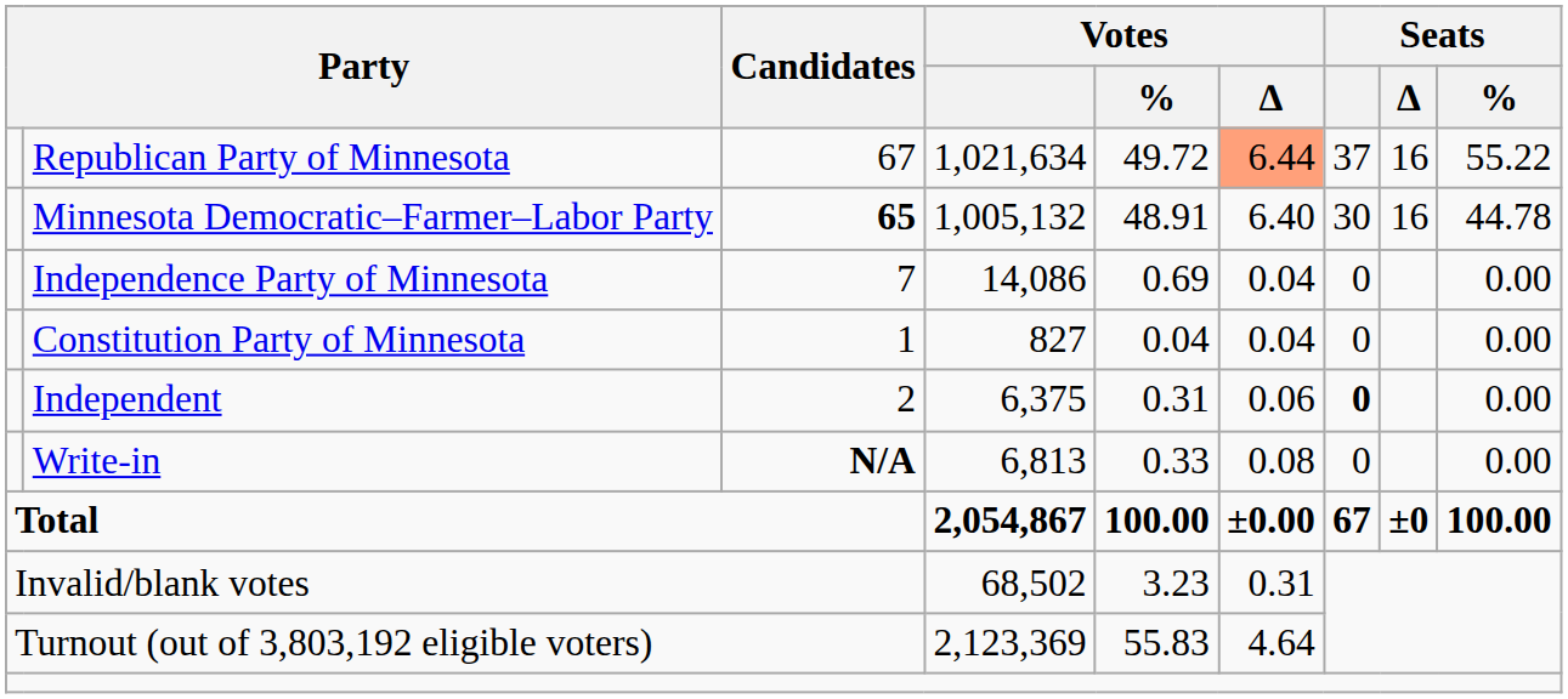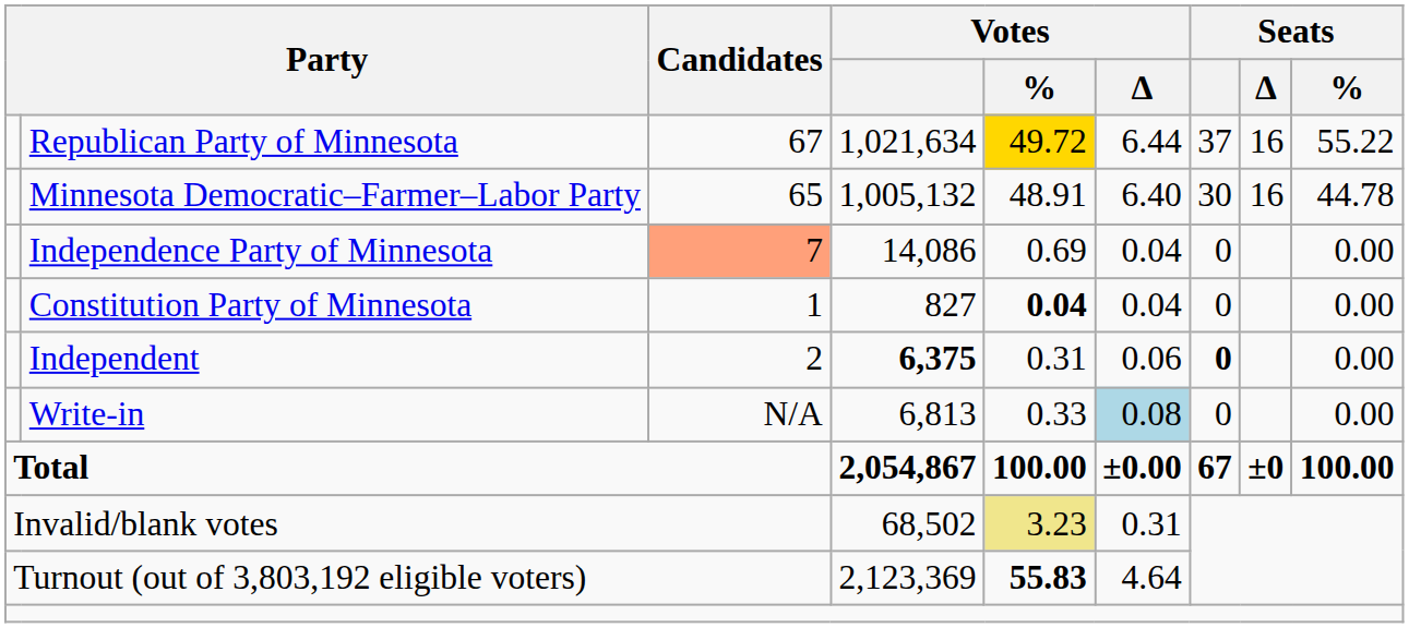Republican Party of Minnesota | Votes / %: no background -> gold background
Republican Party of Minnesota | Votes / ∆: lightsalmon background -> no background
Minnesota Democratic–Farmer–Labor Party | Candidates: bold -> normal
Independence Party of Minnesota | Candidates: no background -> lightsalmon background
Constitution Party of Minnesota | Votes / %: normal -> bold
Independent | Votes: normal -> bold
Write-in | Candidates: bold -> normal
Write-in | Votes / ∆: no background -> lightblue background
Invalid/blank votes | Votes / %: no background -> khaki background
Turnout (out of 3,803,192 eligible voters) | Votes / %: normal -> bold
